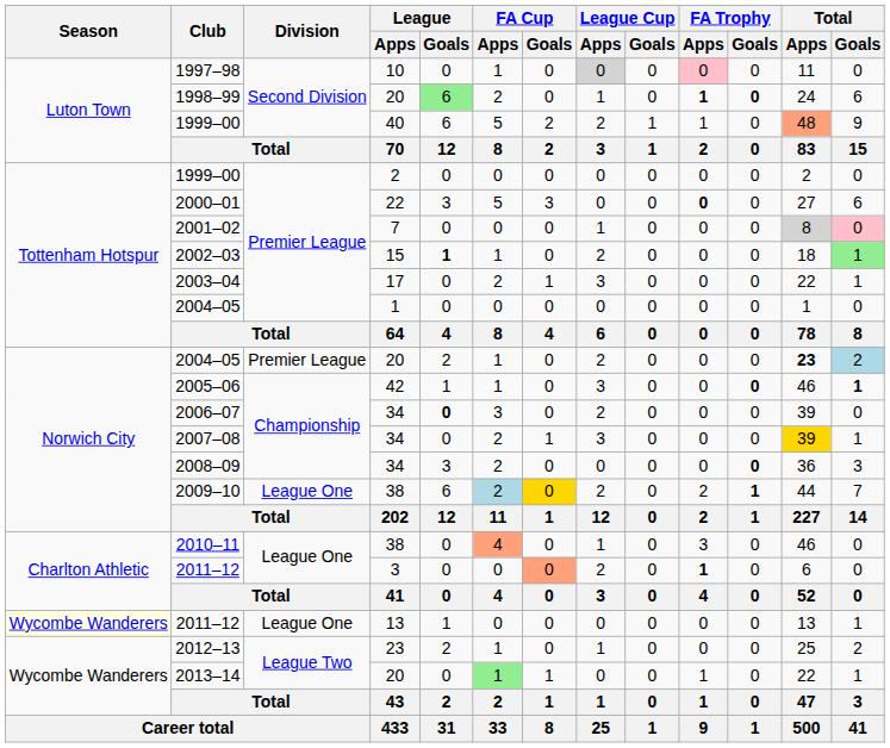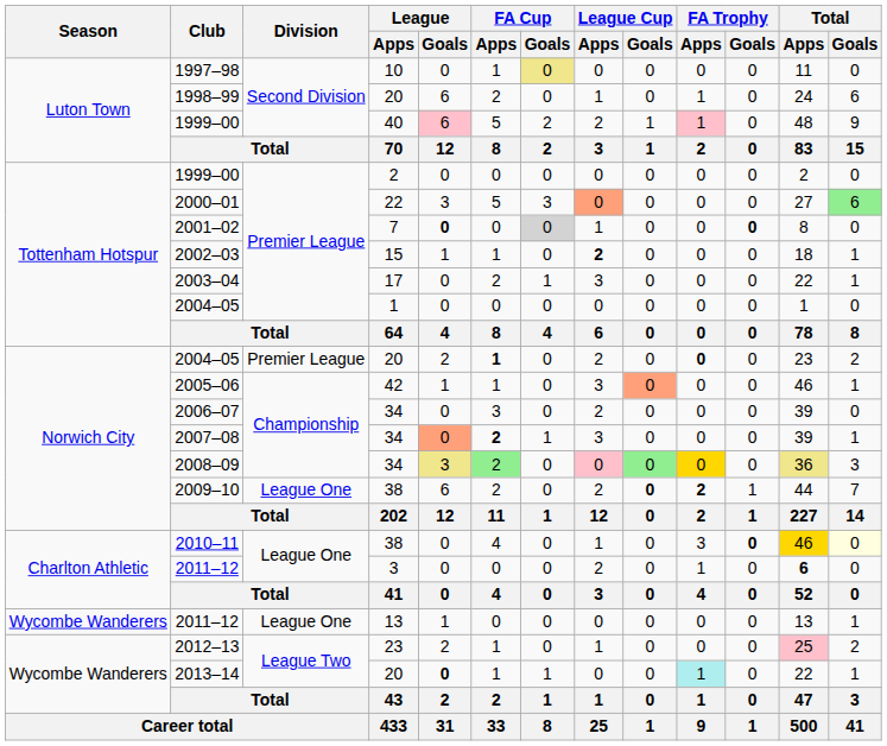1997–98 | FA Cup / Goals: no background -> khaki background
1997–98 | League Cup / Apps: lightgrey background -> no background
1997–98 | FA Trophy / Apps: pink background -> no background
1998–99 | League / Goals: lightgreen background -> no background
1998–99 | FA Trophy / Apps: bold -> normal
1998–99 | FA Trophy / Goals: bold -> normal
1999–00 / 40 | League / Goals: no background -> pink background
1999–00 / 40 | FA Trophy / Apps: no background -> pink background
1999–00 / 40 | Total / Apps: lightsalmon background -> no background
2000–01 | League Cup / Apps: no background -> lightsalmon background
2000–01 | FA Trophy / Apps: bold -> normal
2000–01 | Total / Goals: no background -> lightgreen background
2001–02 | League / Goals: normal -> bold
2001–02 | FA Cup / Goals: no background -> lightgrey background
2001–02 | FA Trophy / Goals: normal -> bold
2001–02 | Total / Apps: lightgrey background -> no background
2001–02 | Total / Goals: pink background -> no background
2002–03 | League / Goals: bold -> normal
2002–03 | League Cup / Apps: normal -> bold
2002–03 | Total / Goals: lightgreen background -> no background
2004–05 / 20 | FA Cup / Apps: normal -> bold
2004–05 / 20 | FA Trophy / Apps: normal -> bold
2004–05 / 20 | Total / Apps: bold -> normal
2004–05 / 20 | Total / Goals: lightblue background -> no background
2005–06 | League Cup / Goals: no background -> lightsalmon background
2005–06 | FA Trophy / Goals: bold -> normal
2005–06 | Total / Goals: bold -> normal
2006–07 | League / Goals: bold -> normal
2007–08 | League / Goals: no background -> lightsalmon background
2007–08 | FA Cup / Apps: normal -> bold
2007–08 | Total / Apps: gold background -> no background
2008–09 | League / Goals: no background -> khaki background
2008–09 | FA Cup / Apps: no background -> lightgreen background
2008–09 | League Cup / Apps: no background -> pink background
2008–09 | League Cup / Goals: no background -> lightgreen background
2008–09 | FA Trophy / Apps: no background -> gold background
2008–09 | FA Trophy / Goals: bold -> normal
2008–09 | Total / Apps: no background -> khaki background
2009–10 | FA Cup / Apps: lightblue background -> no background
2009–10 | FA Cup / Goals: gold background -> no background
2009–10 | League Cup / Goals: normal -> bold
2009–10 | FA Trophy / Apps: normal -> bold
2009–10 | FA Trophy / Goals: bold -> normal
2010–11 | FA Cup / Apps: lightsalmon background -> no background
2010–11 | FA Trophy / Goals: normal -> bold
2010–11 | Total / Apps: no background -> gold background
2010–11 | Total / Goals: no background -> lightyellow background
2011–12 / 3 | FA Cup / Goals: lightsalmon background -> no background
2011–12 / 3 | FA Trophy / Apps: bold -> normal
2011–12 / 3 | Total / Apps: normal -> bold
2011–12 / 13 | Season: lightyellow background -> no background
2012–13 | Total / Apps: no background -> pink background
2013–14 | League / Goals: normal -> bold
2013–14 | FA Cup / Apps: lightgreen background -> no background
2013–14 | FA Trophy / Apps: no background -> paleturquoise background
